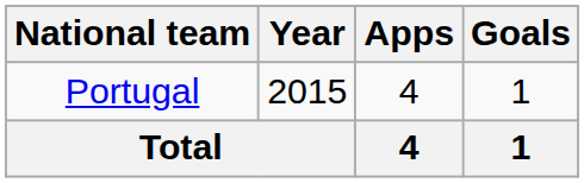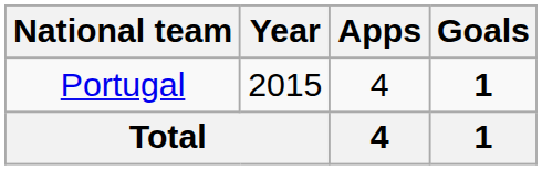Portugal | Goals: normal -> bold
